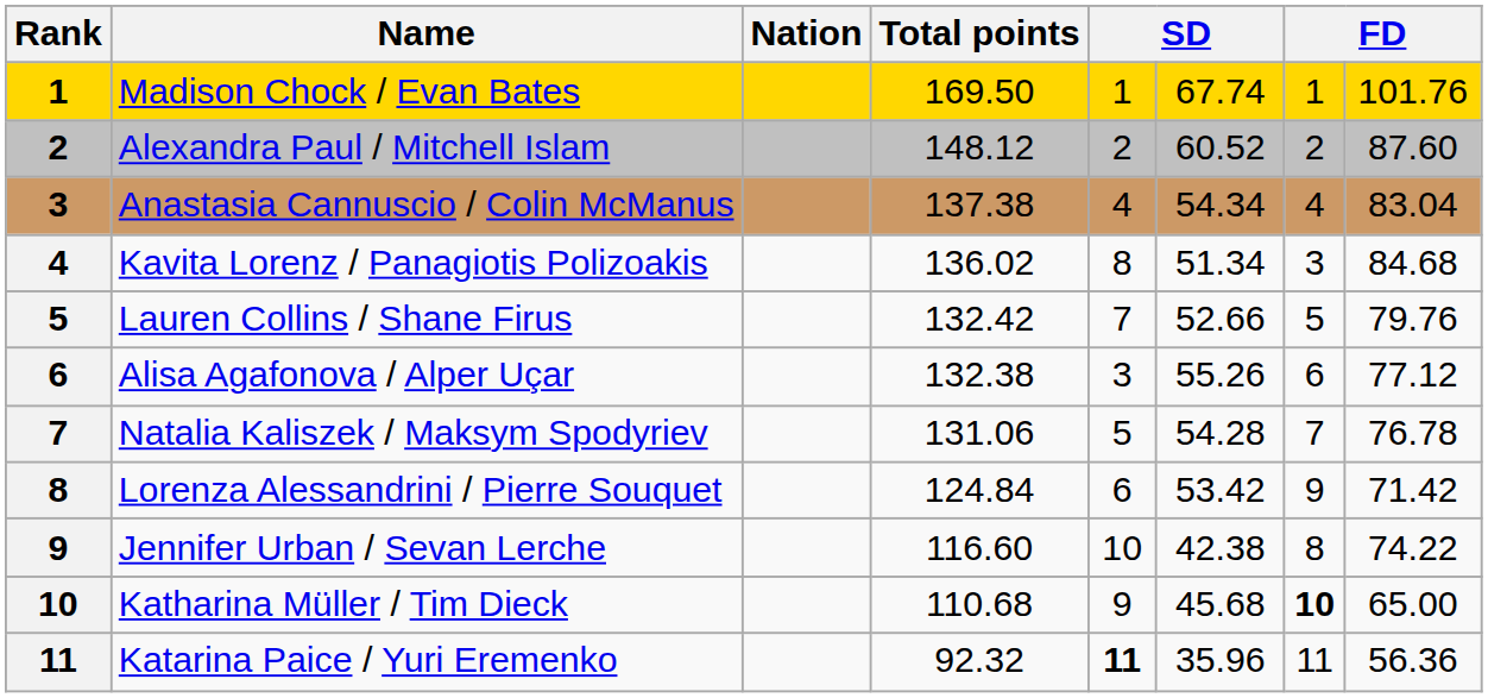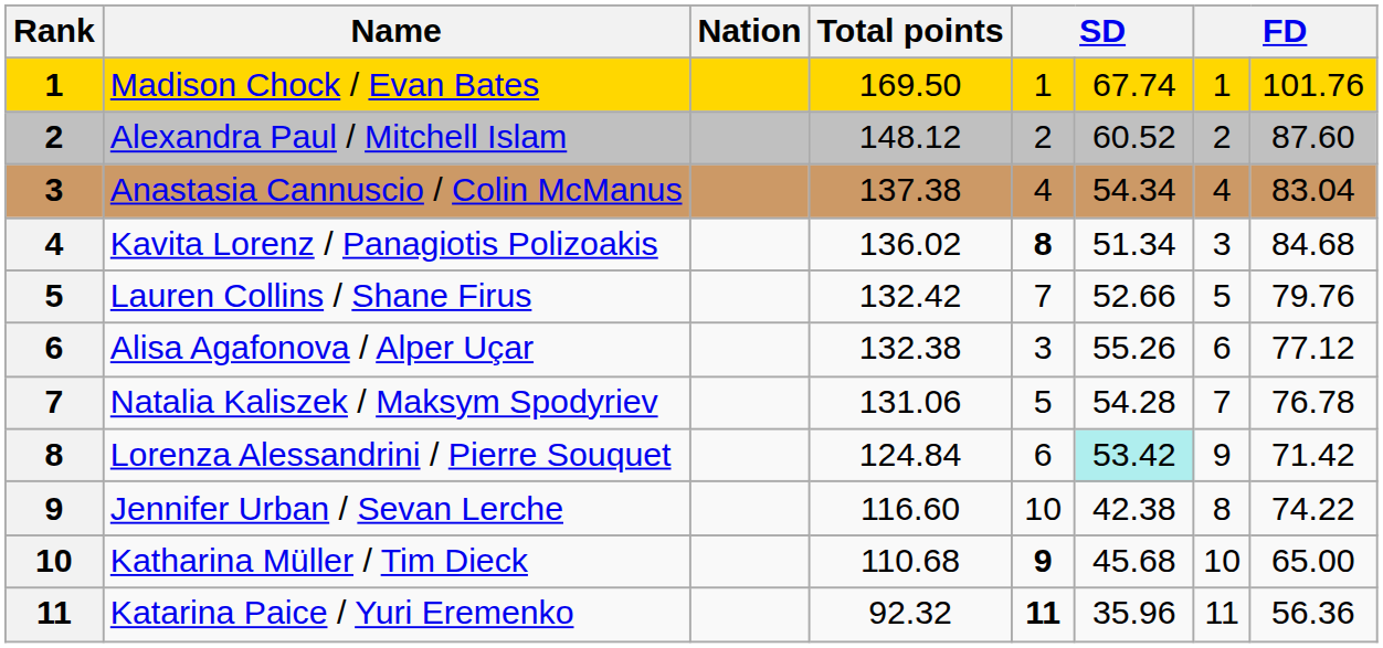Kavita Lorenz / Panagiotis Polizoakis | column 5: normal -> bold
Lorenza Alessandrini / Pierre Souquet | column 6: no background -> paleturquoise background
Katharina Müller / Tim Dieck | column 5: normal -> bold
Katharina Müller / Tim Dieck | column 7: bold -> normal
